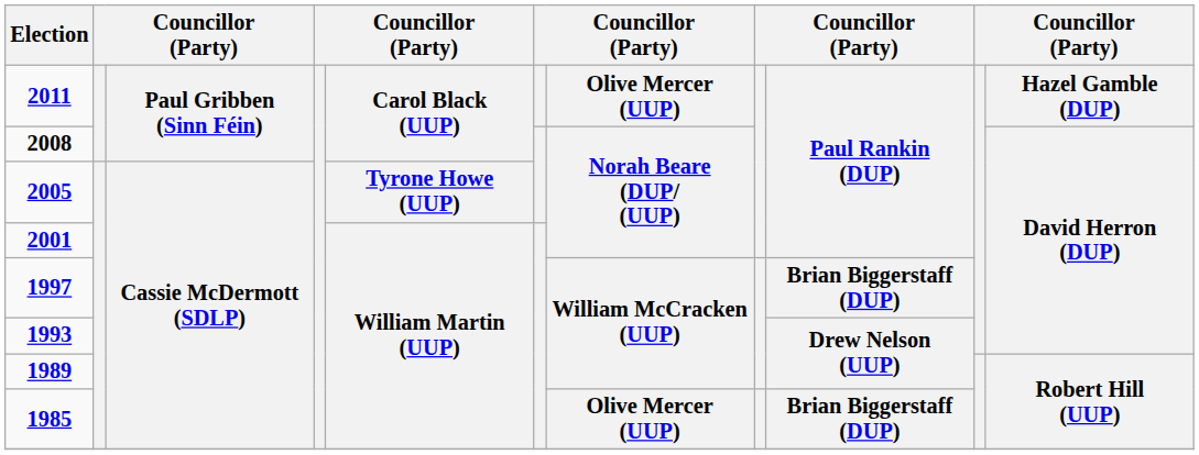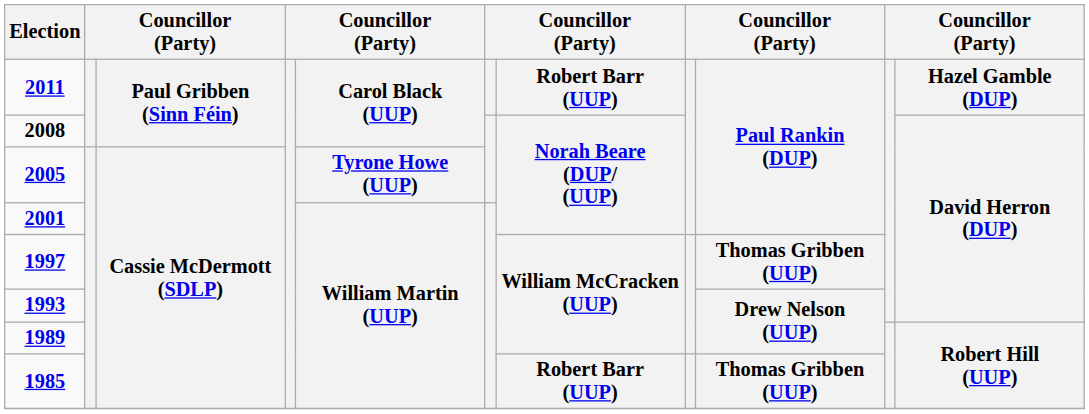2011 | column 7: Olive Mercer (UUP) -> Robert Barr (UUP)
1997 | column 9: Brian Biggerstaff (DUP) -> Thomas Gribben (UUP)
1985 | column 7: Olive Mercer (UUP) -> Robert Barr (UUP)
1985 | column 9: Brian Biggerstaff (DUP) -> Thomas Gribben (UUP)
